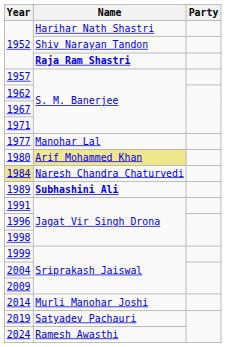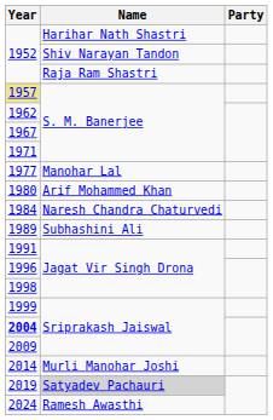1952 / Raja Ram Shastri | Name: bold -> normal
1957 | Year: no background -> khaki background
1980 | Name: khaki background -> no background
1984 | Year: khaki background -> no background
1989 | Name: bold -> normal
2004 | Year: normal -> bold
2019 | Name: no background -> lightgrey background
